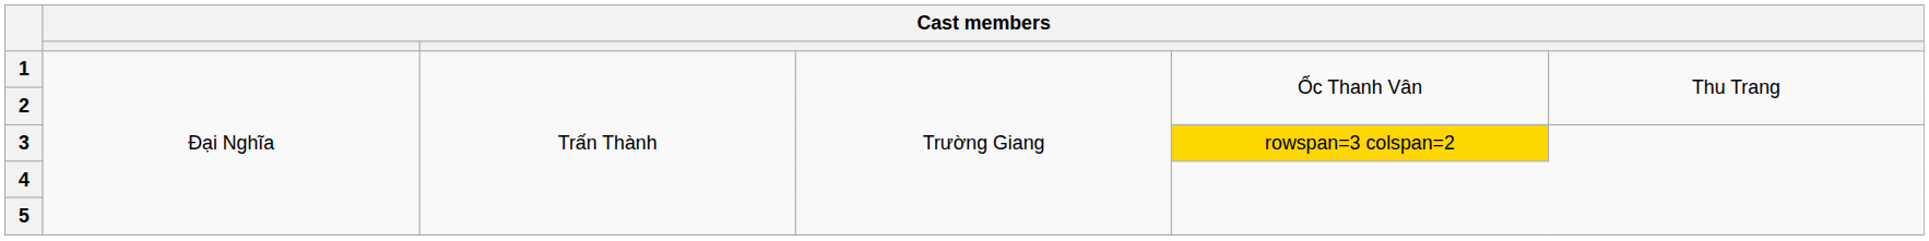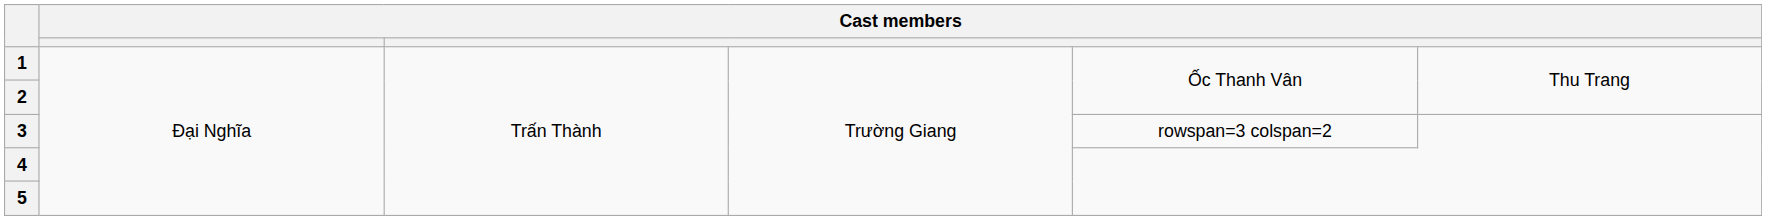3 | column 5: gold background -> no background
